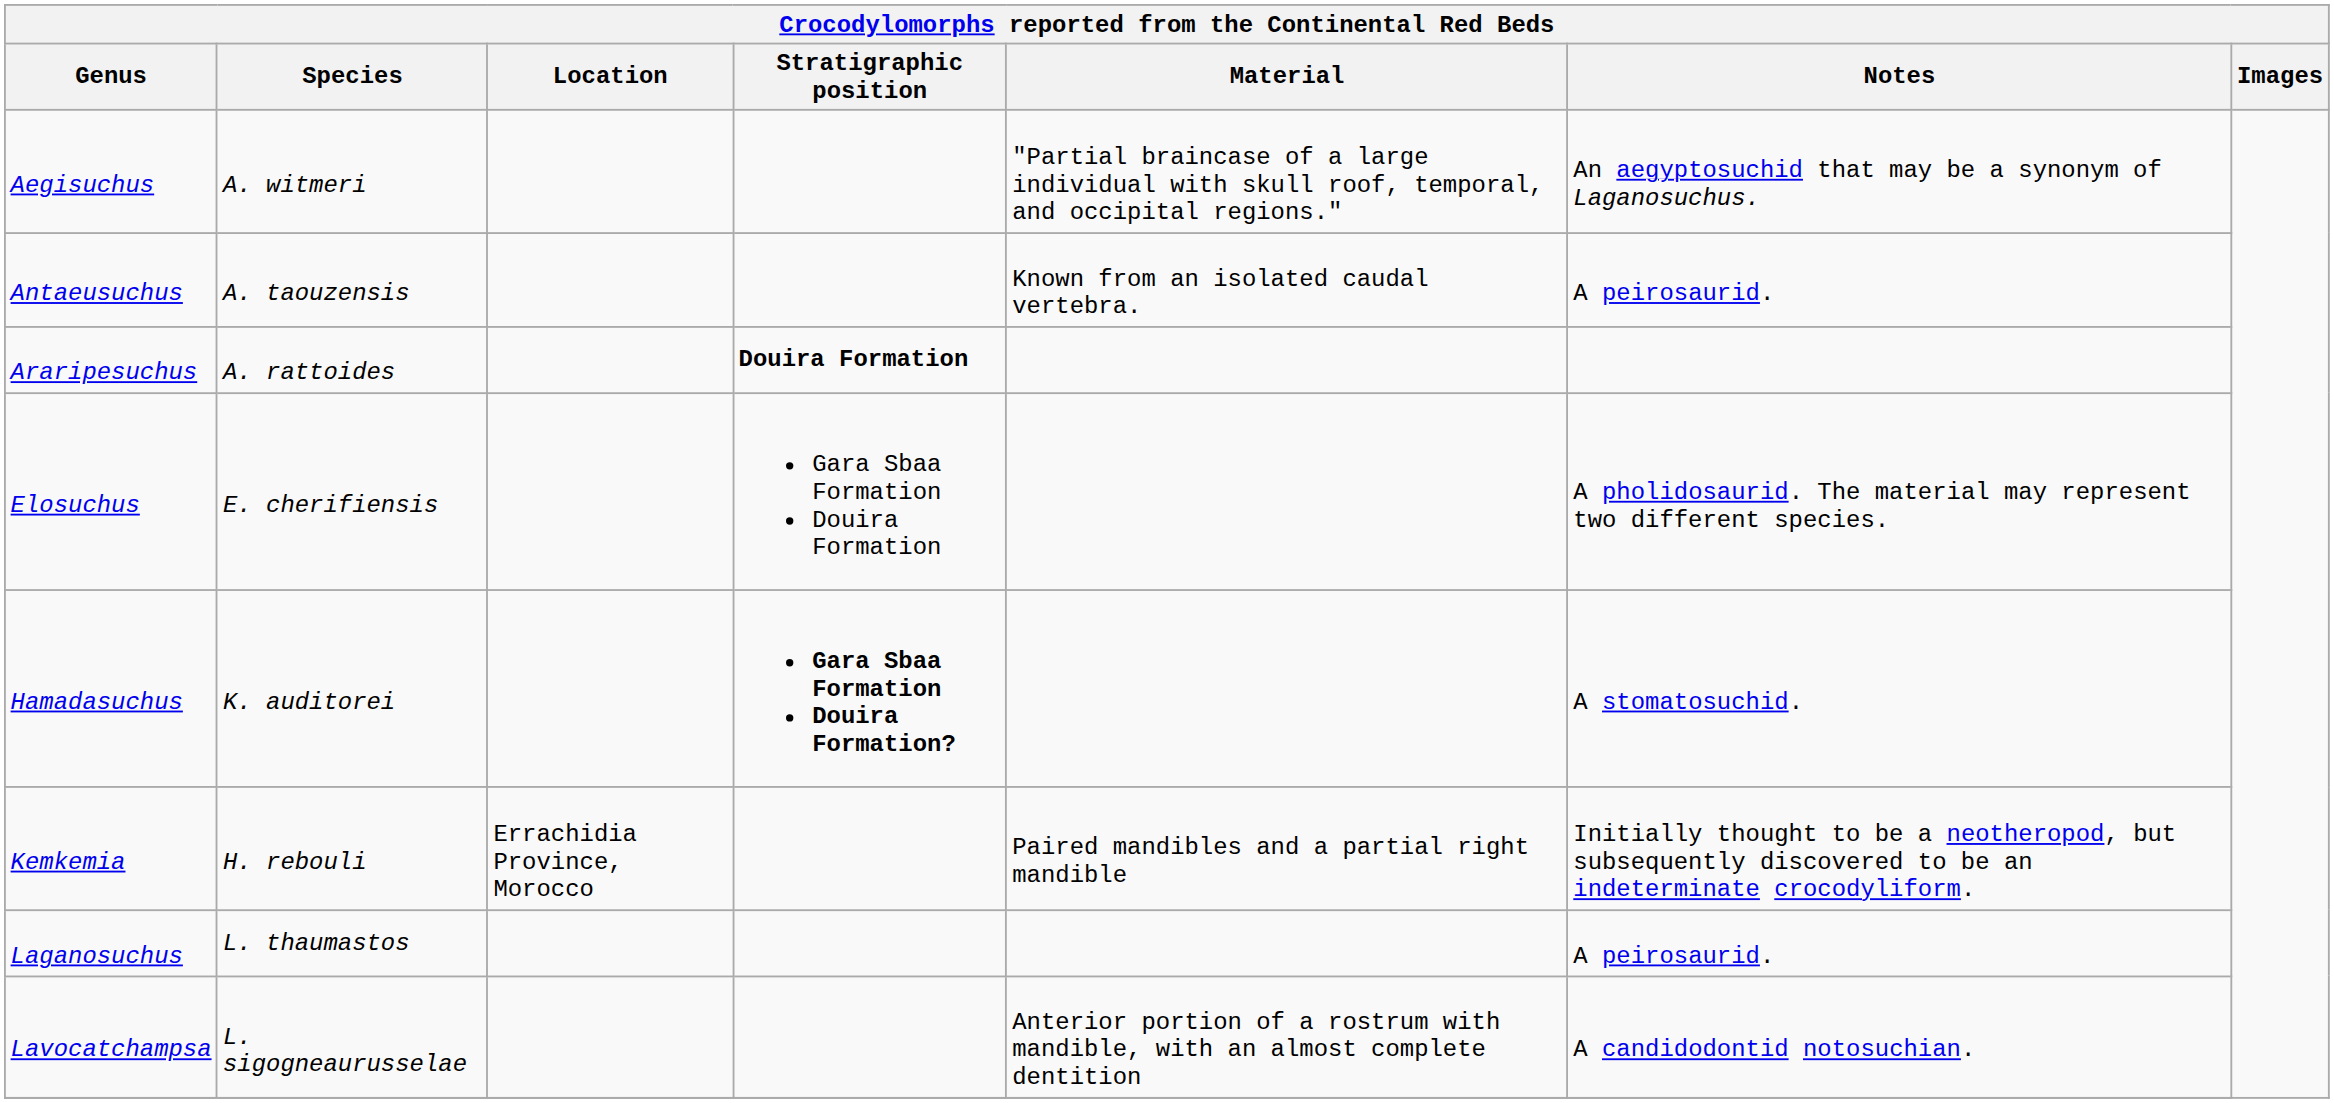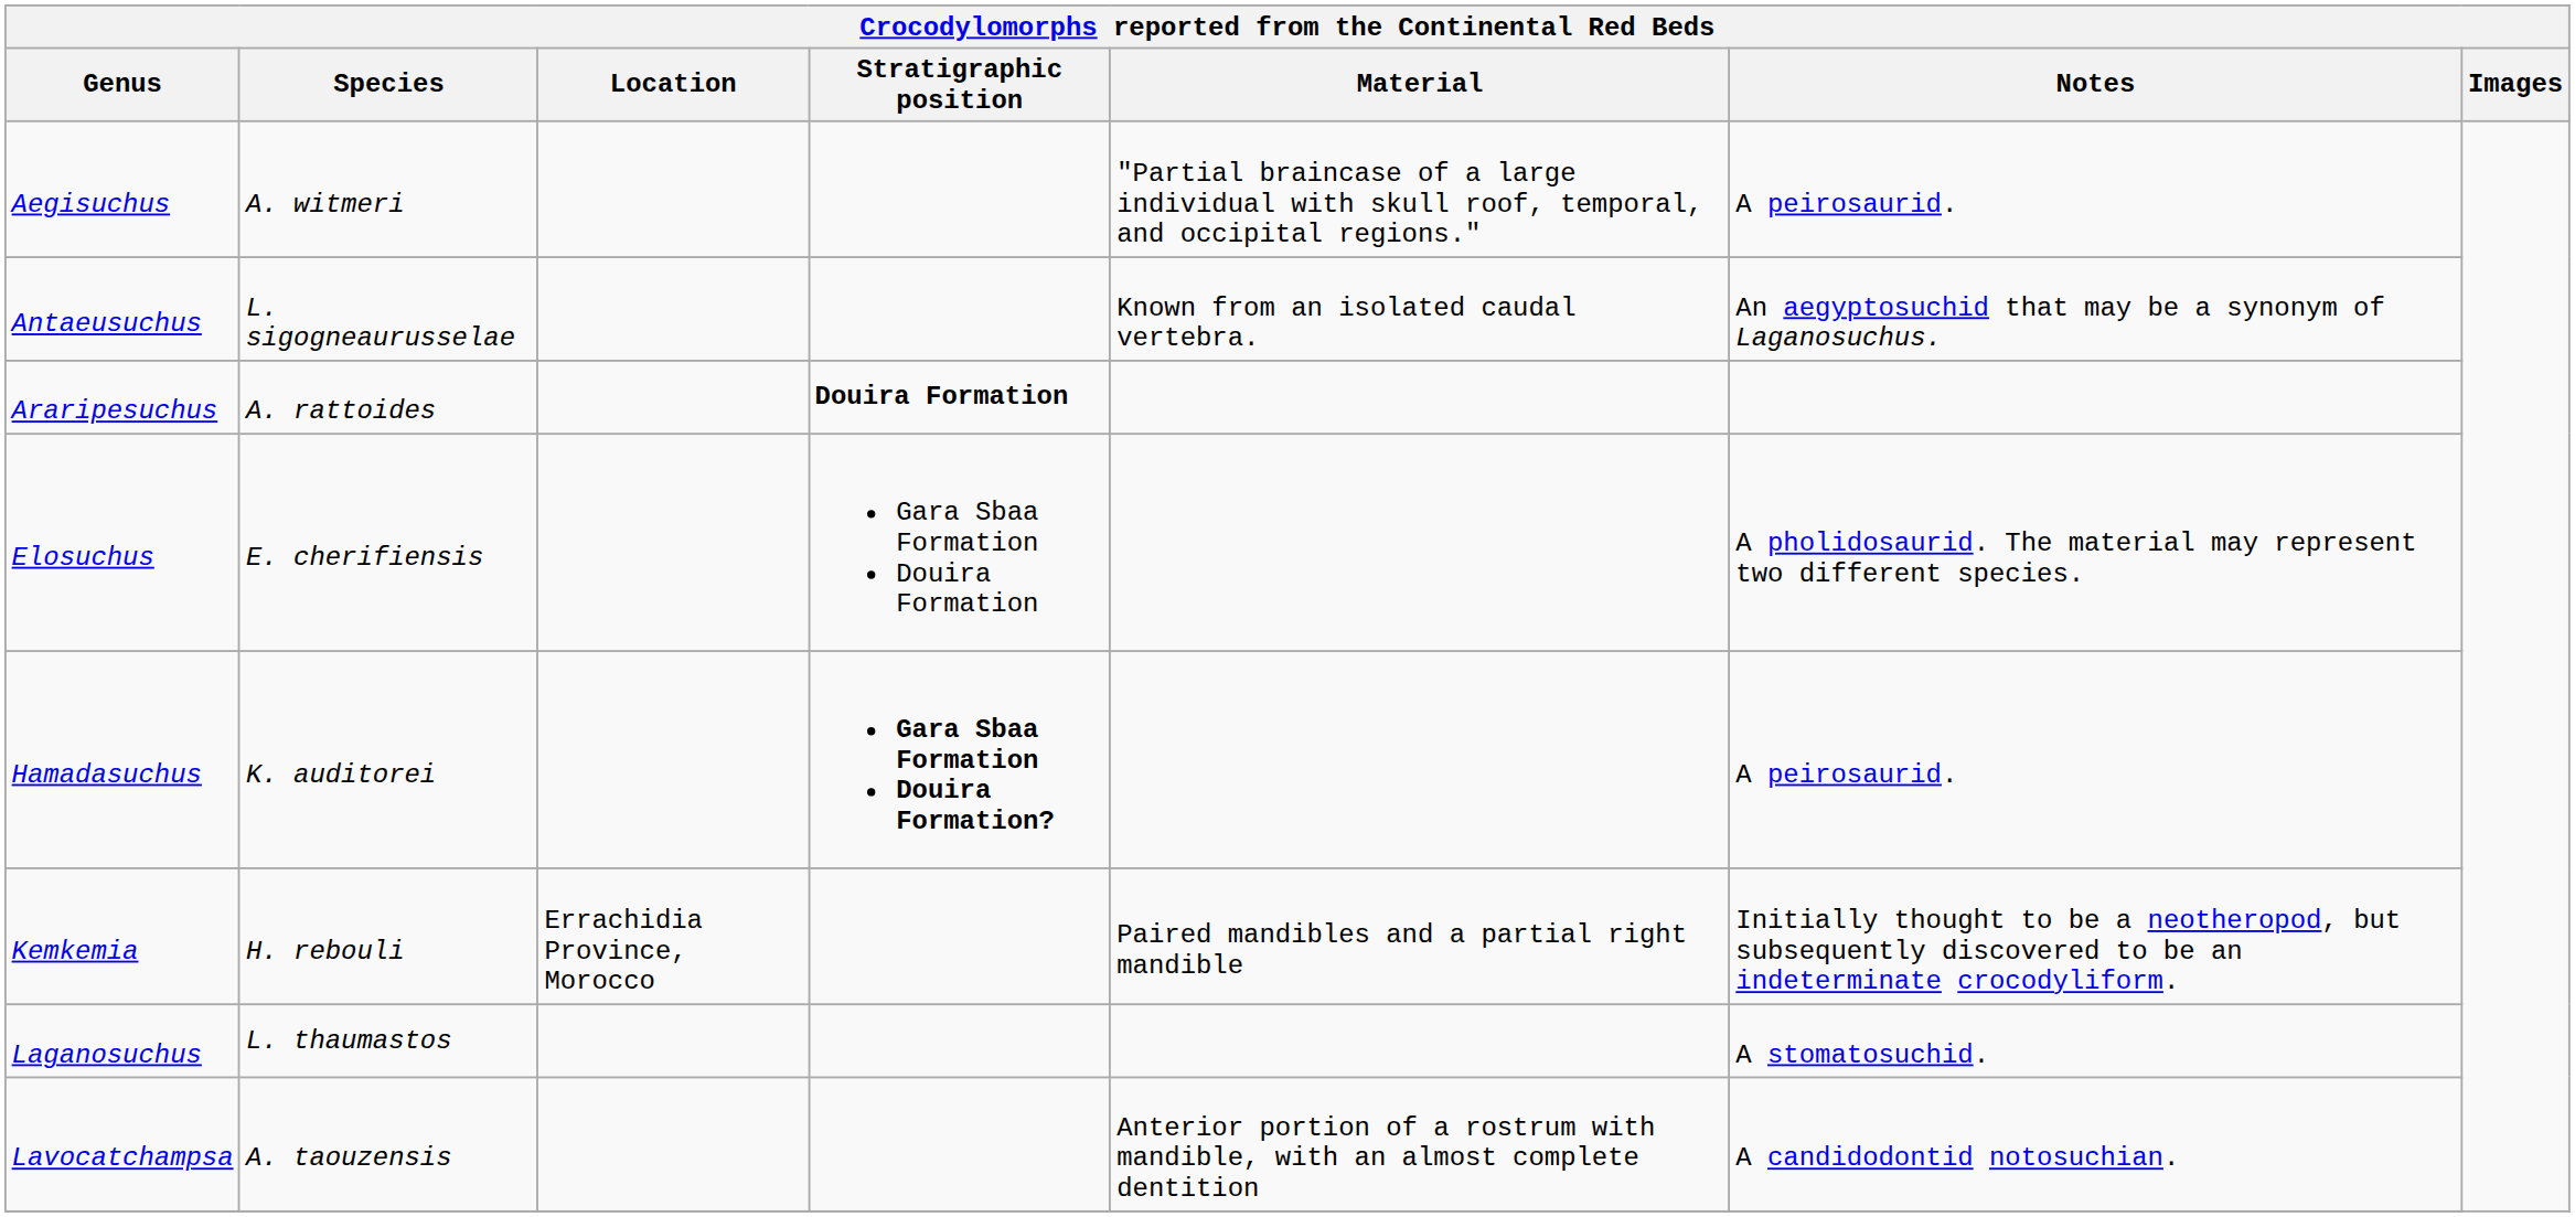Aegisuchus | Notes: An aegyptosuchid that may be a synonym of Laganosuchus. -> A peirosaurid.
Antaeusuchus | Species: A. taouzensis -> L. sigogneaurusselae
Antaeusuchus | Notes: A peirosaurid. -> An aegyptosuchid that may be a synonym of Laganosuchus.
Hamadasuchus | Notes: A stomatosuchid. -> A peirosaurid.
Laganosuchus | Notes: A peirosaurid. -> A stomatosuchid.
Lavocatchampsa | Species: L. sigogneaurusselae -> A. taouzensis
